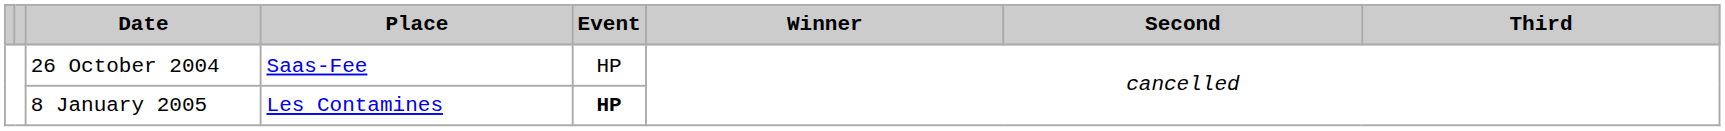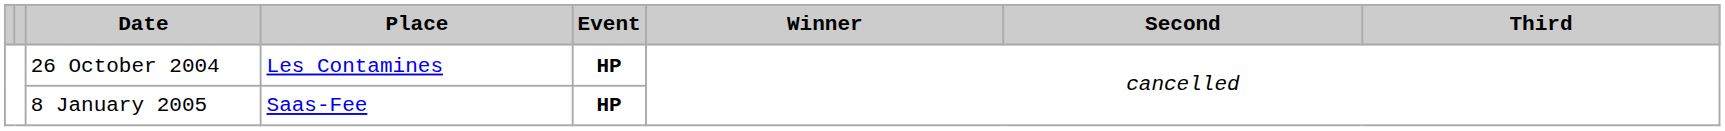26 October 2004 | Place: Saas-Fee -> Les Contamines
26 October 2004 | Event: normal -> bold
8 January 2005 | Place: Les Contamines -> Saas-Fee
